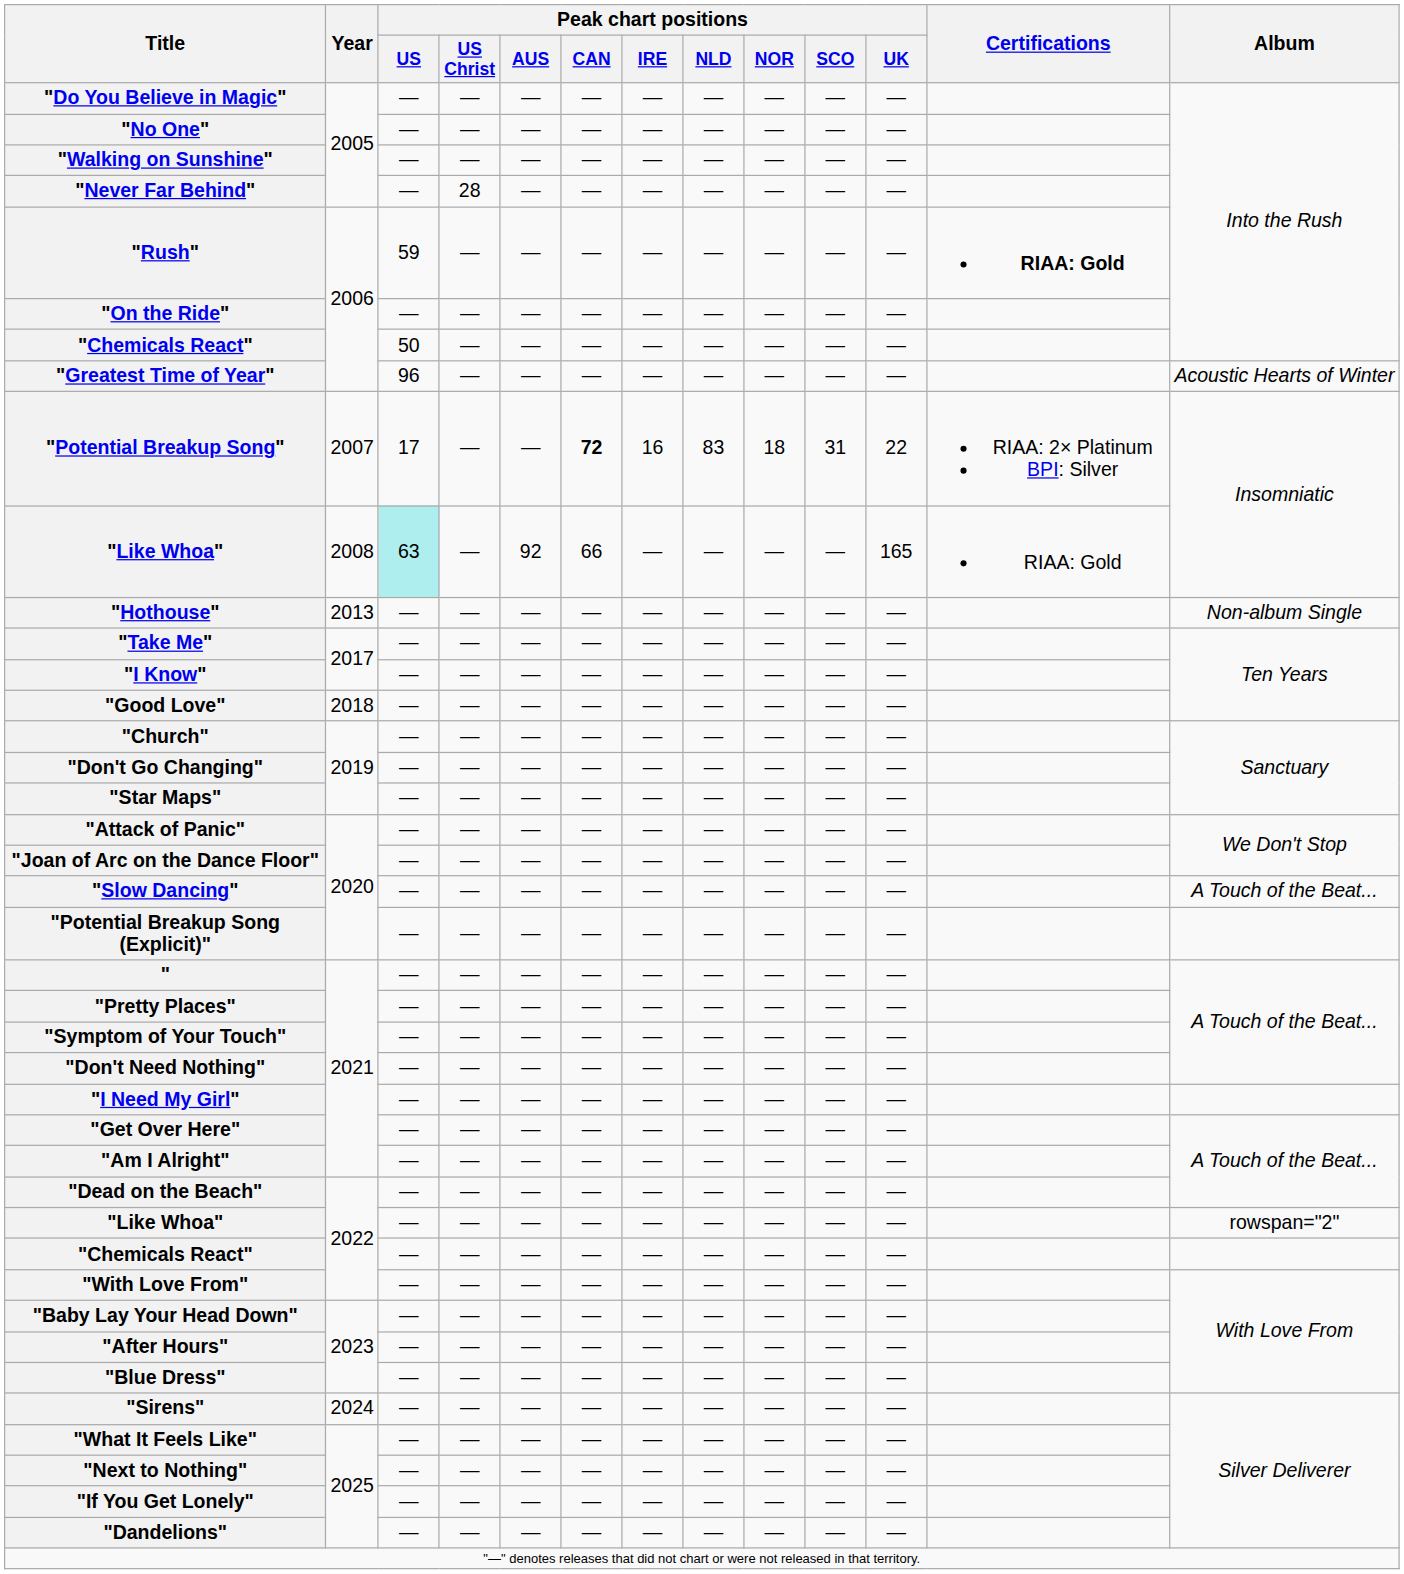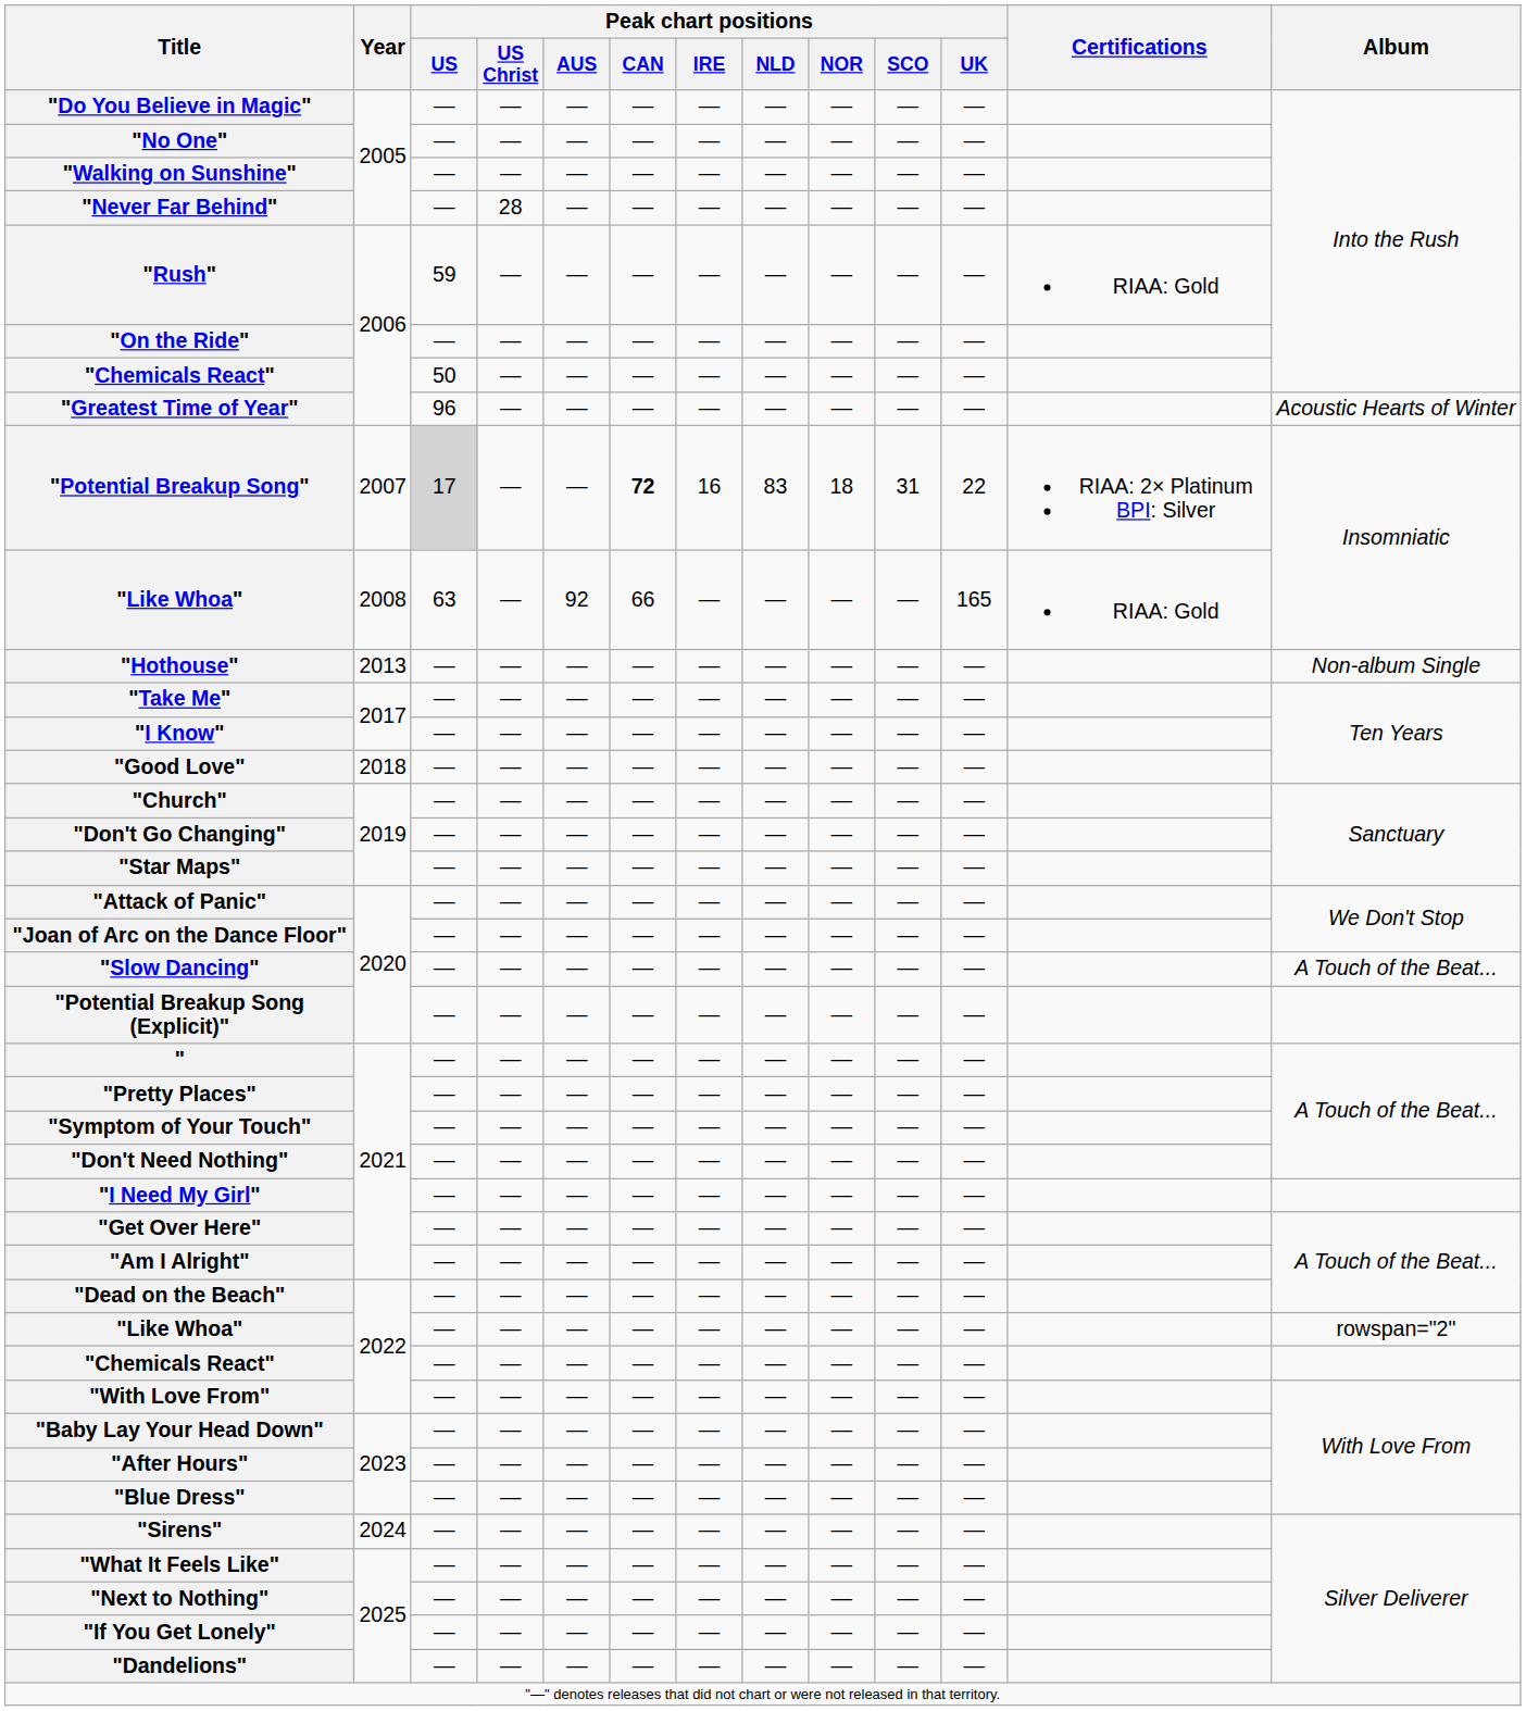"Rush" | Certifications: bold -> normal
"Potential Breakup Song" | Peak chart positions / US: no background -> lightgrey background
"Like Whoa" / 2008 | Peak chart positions / US: paleturquoise background -> no background
